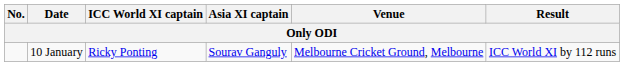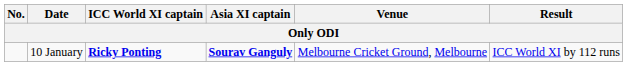10 January | ICC World XI captain: normal -> bold
10 January | Asia XI captain: normal -> bold
